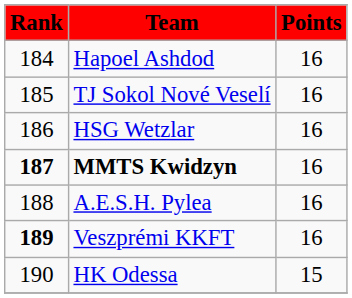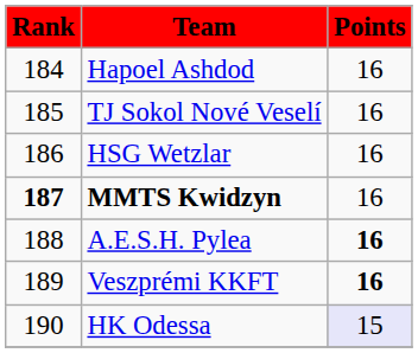A.E.S.H. Pylea | Points: normal -> bold
Veszprémi KKFT | Rank: bold -> normal
Veszprémi KKFT | Points: normal -> bold
HK Odessa | Points: no background -> lavender background
